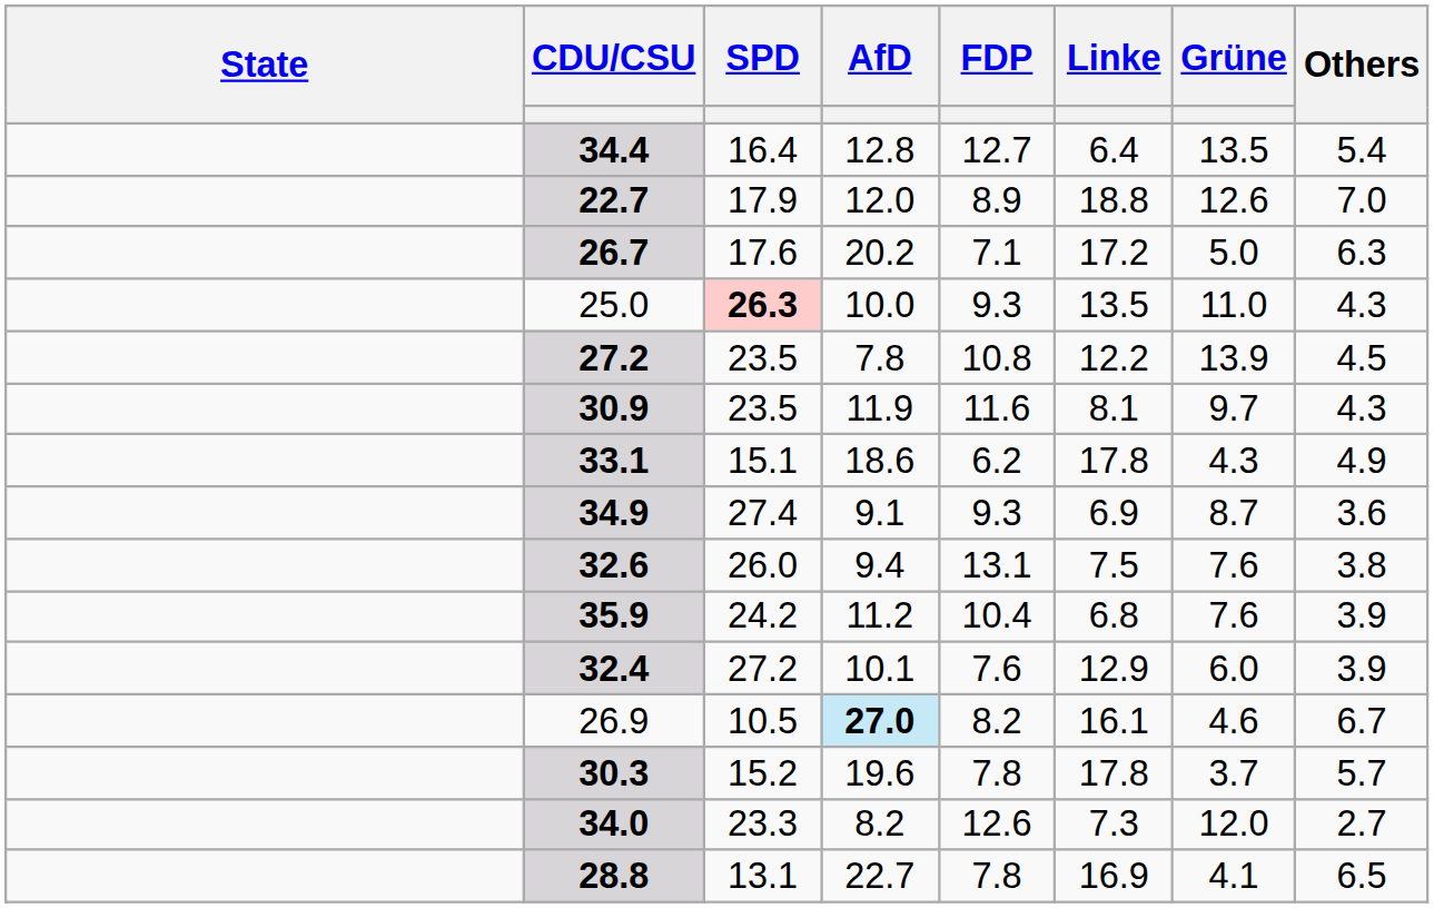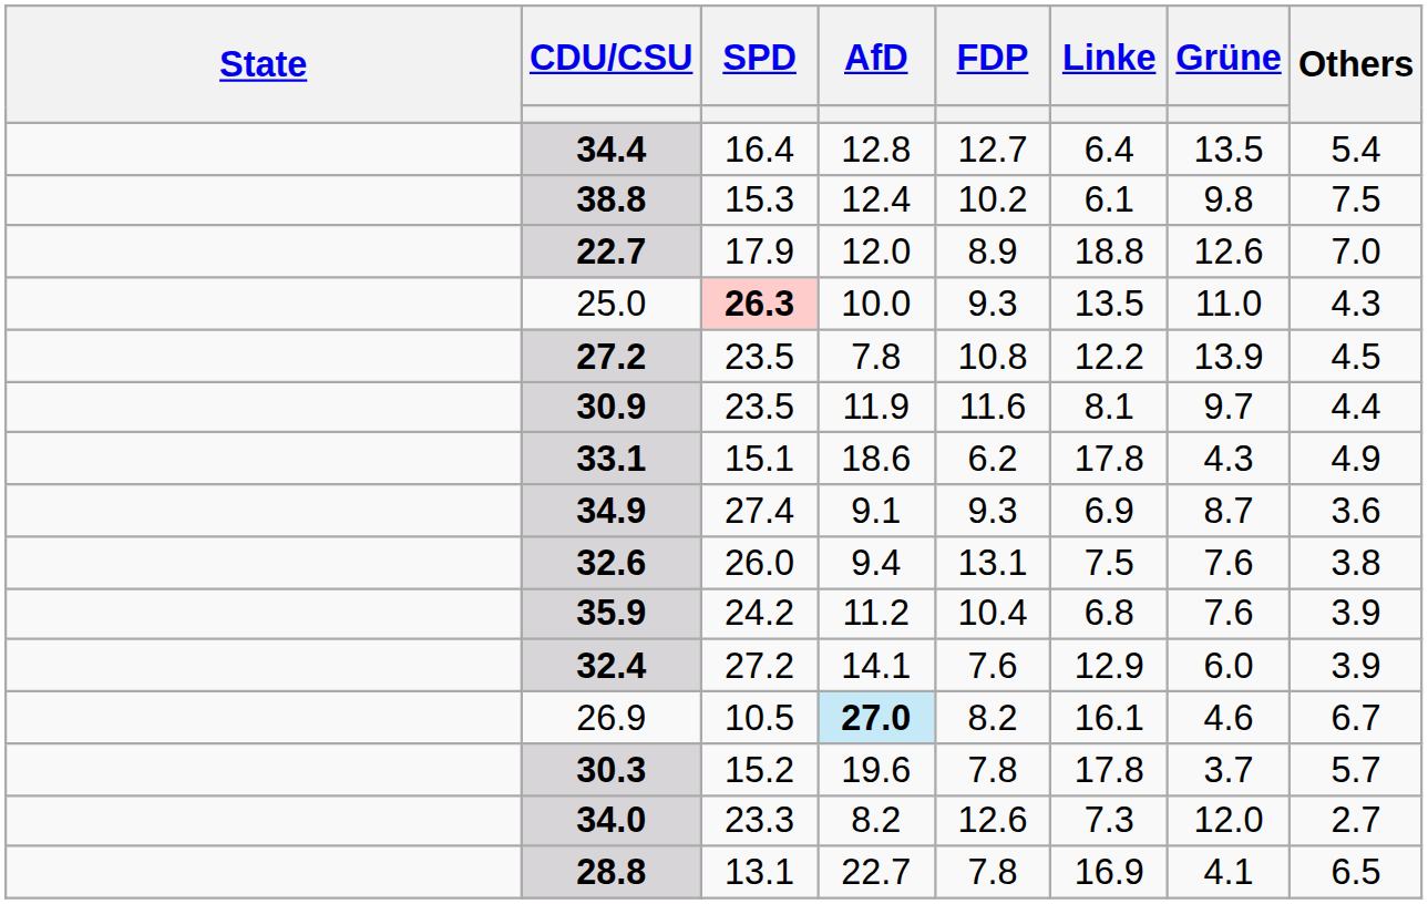+ row: 38.8 | 15.3 | 12.4 | 10.2 | 6.1 | 9.8 | 7.5
- row: 26.7 | 17.6 | 20.2 | 7.1 | 17.2 | 5.0 | 6.3
30.9 | Others: 4.3 -> 4.4
32.4 | AfD: 10.1 -> 14.1
